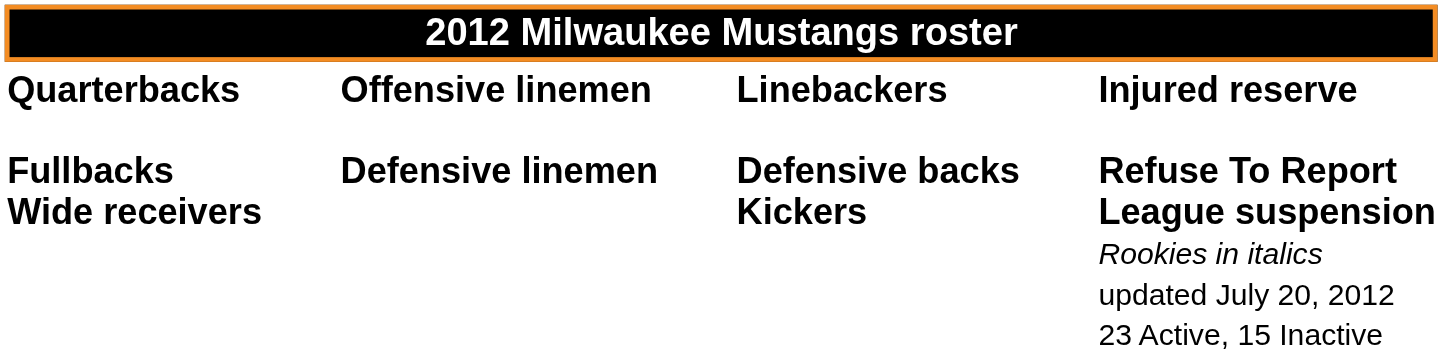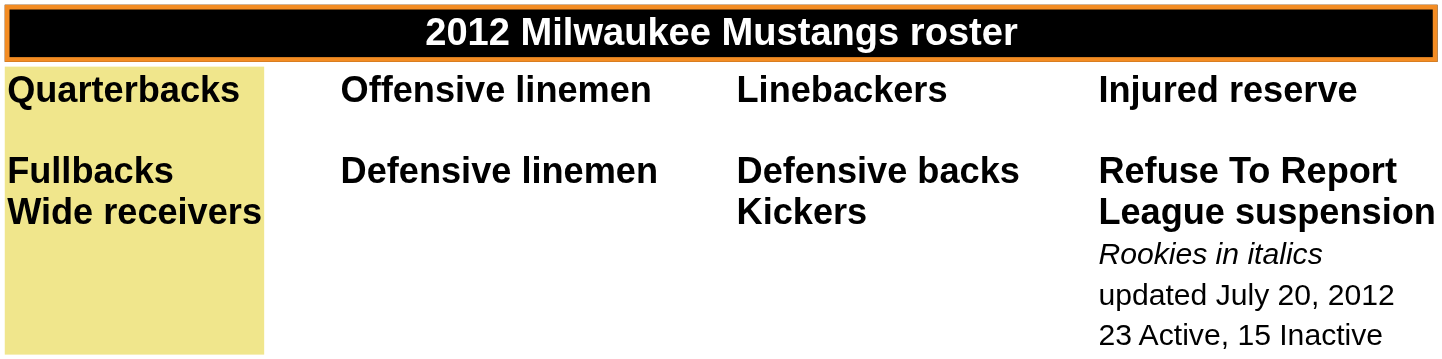Quarterbacks Fullbacks Wide receivers | column 1: no background -> khaki background
